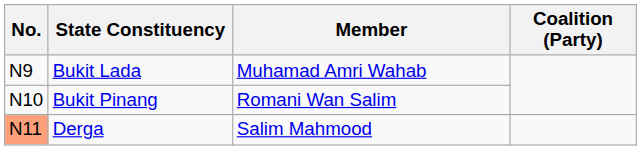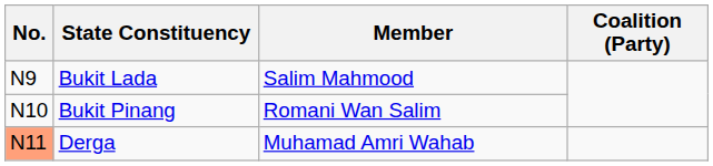Bukit Lada | Member: Muhamad Amri Wahab -> Salim Mahmood
Derga | Member: Salim Mahmood -> Muhamad Amri Wahab
